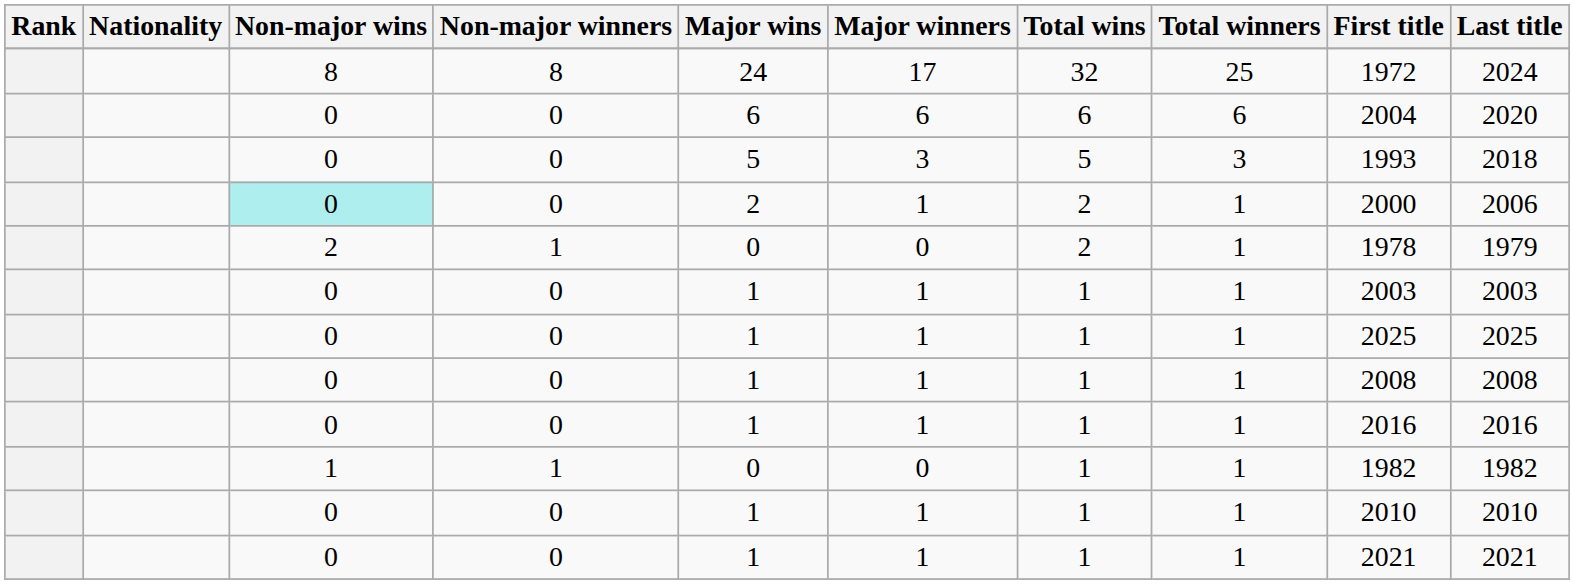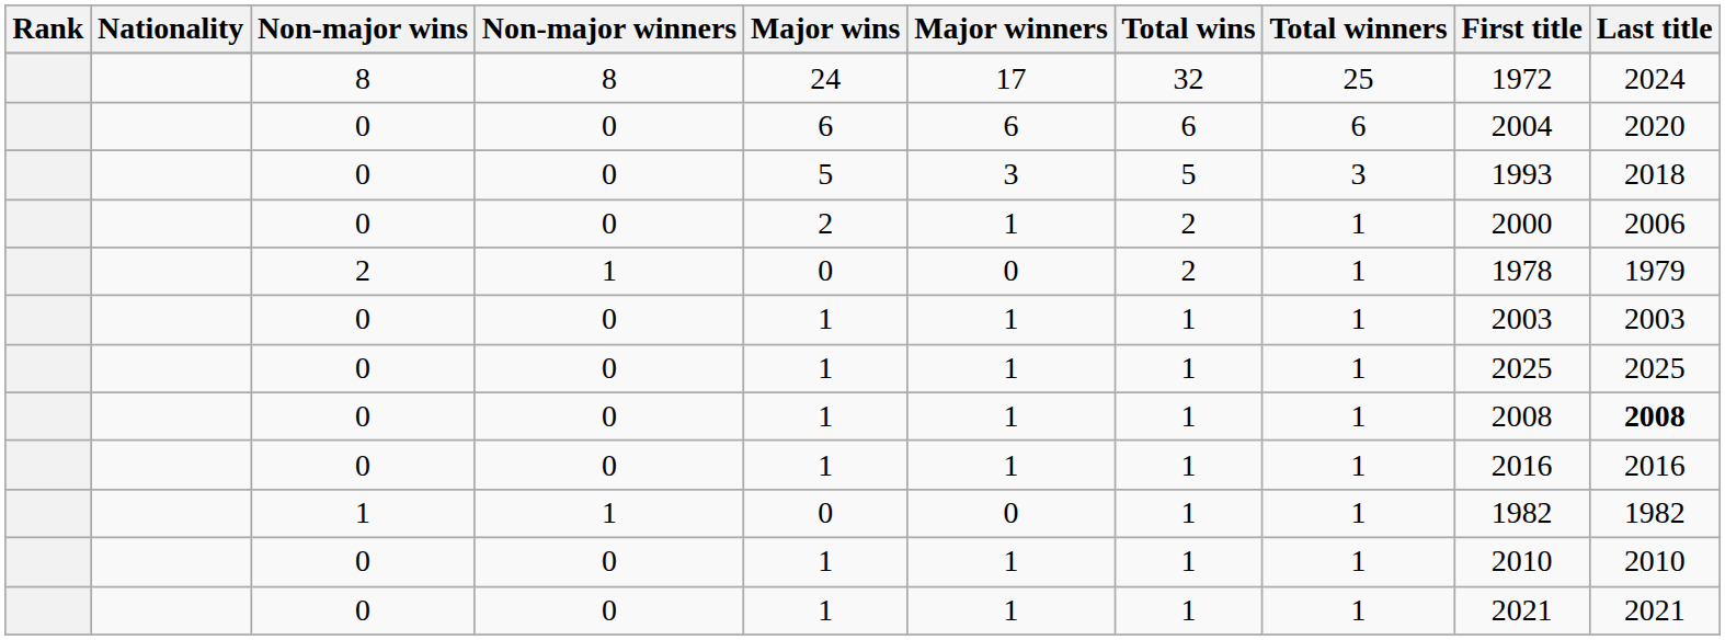row 5 | Non-major wins: paleturquoise background -> no background
row 9 | Last title: normal -> bold
